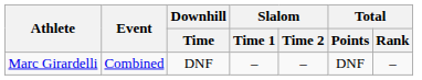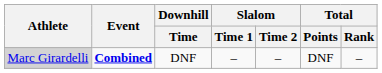row 3 | Athlete: no background -> lightgrey background
row 3 | Event: normal -> bold
